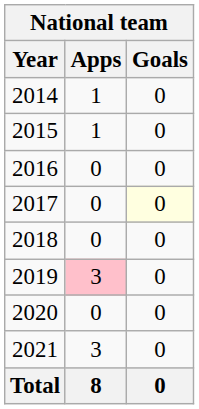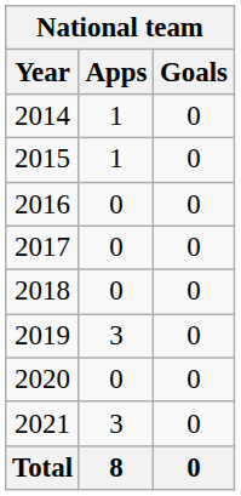2017 | Goals: lightyellow background -> no background
2019 | Apps: pink background -> no background
